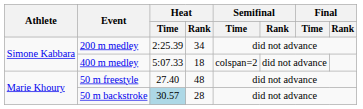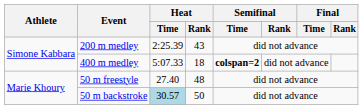200 m medley | Heat / Rank: 34 -> 43
400 m medley | Semifinal / Time: normal -> bold
50 m backstroke | Heat / Rank: 28 -> 50
